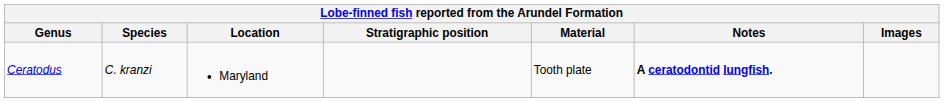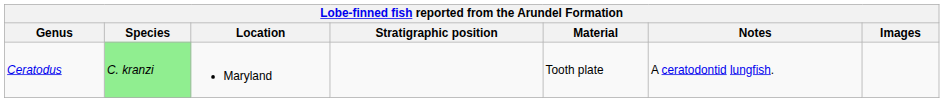Ceratodus | Species: no background -> lightgreen background
Ceratodus | Notes: bold -> normal
